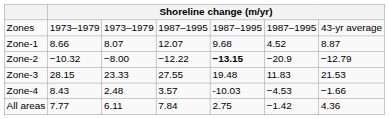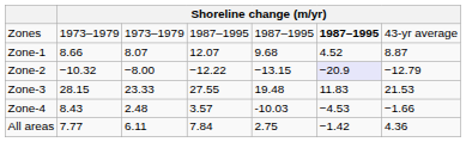Zones | column 6: normal -> bold
Zone-2 | column 5: bold -> normal
Zone-2 | column 6: no background -> lavender background
